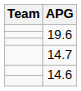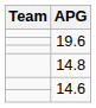row 5 | APG: 14.7 -> 14.8
